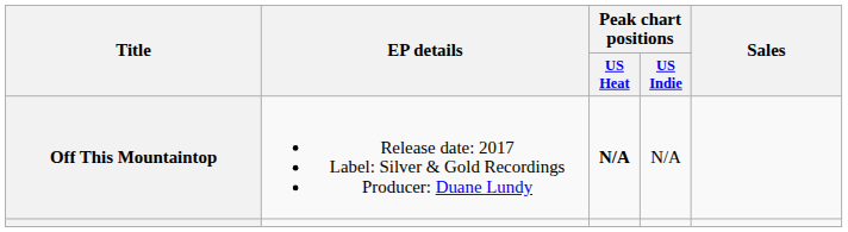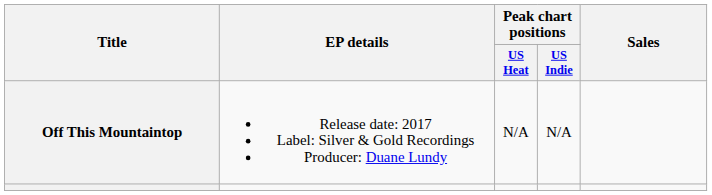Off This Mountaintop | Peak chart positions / US Heat: bold -> normal
